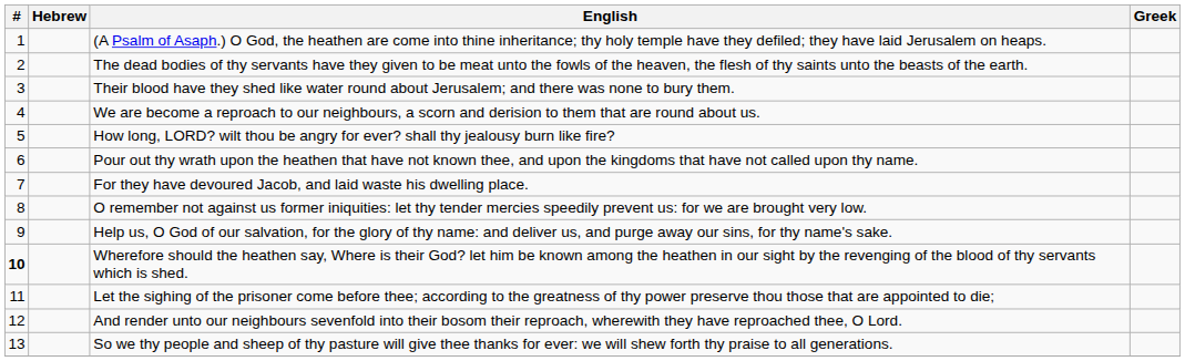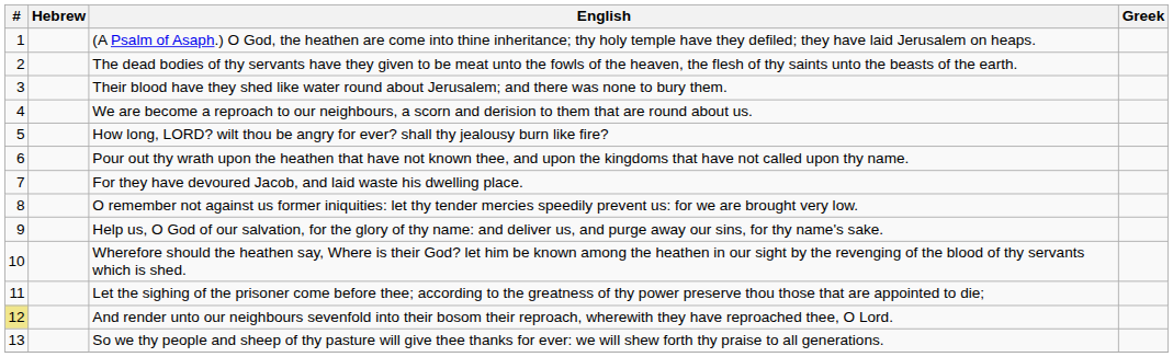row 11 | #: bold -> normal
row 13 | #: no background -> khaki background
